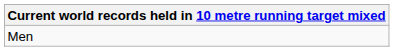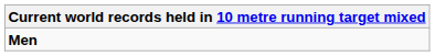Men | column 1: normal -> bold
